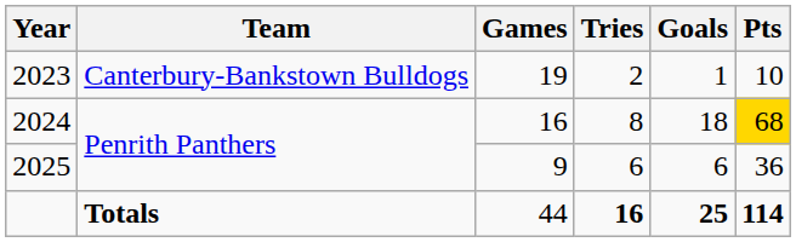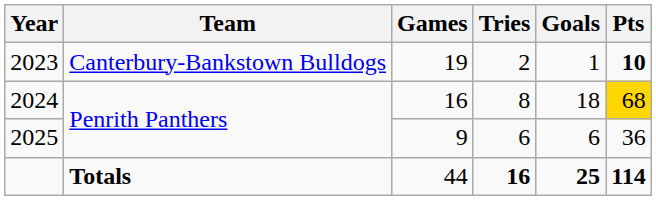2023 | Pts: normal -> bold
